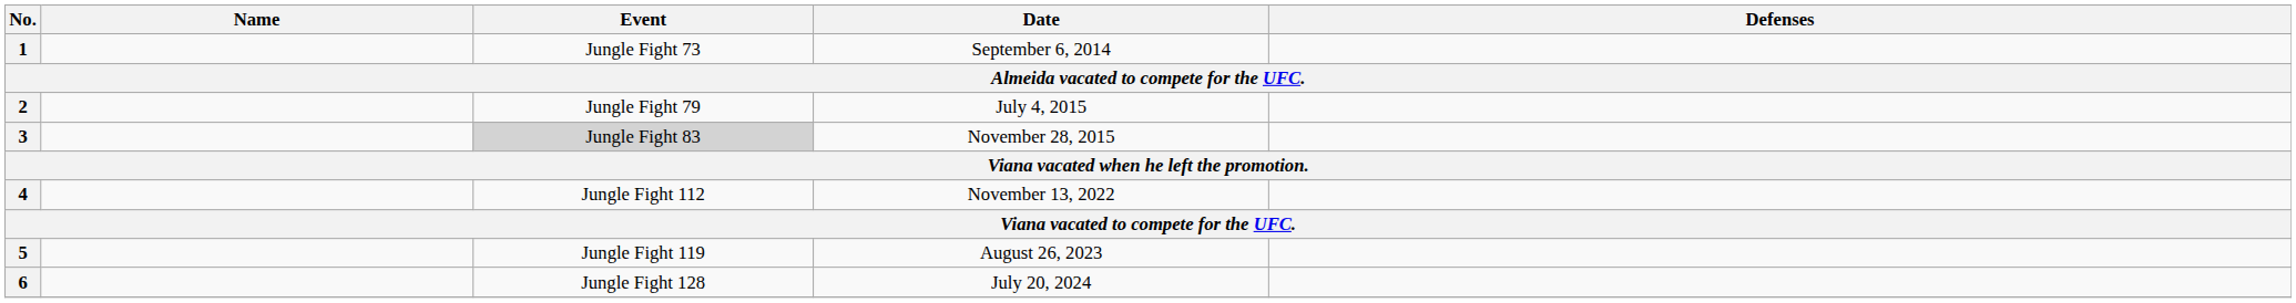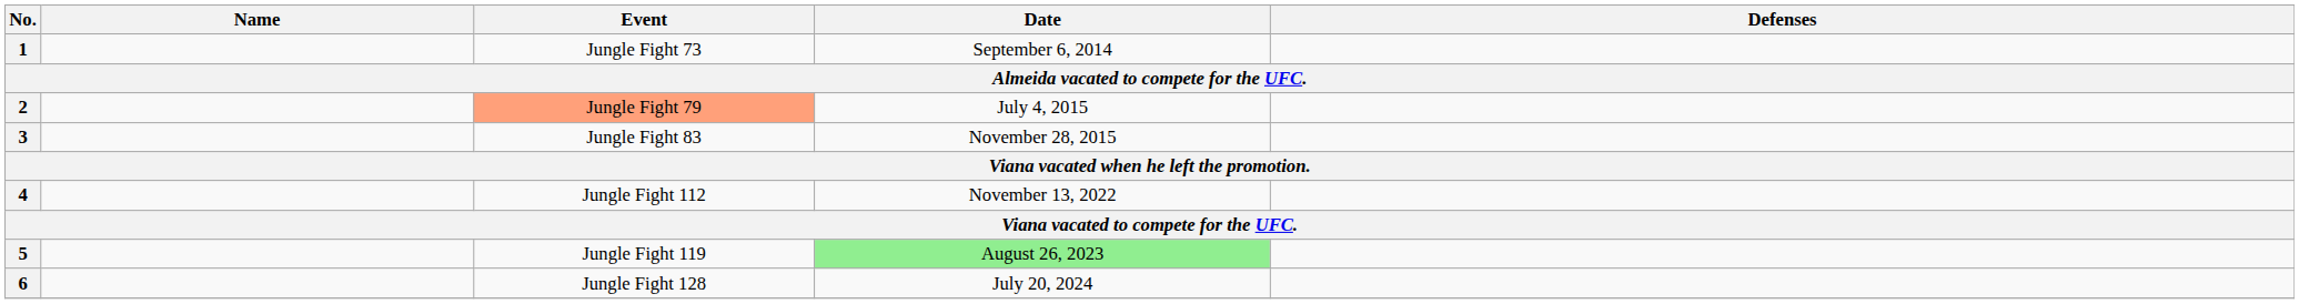2 | Event: no background -> lightsalmon background
3 | Event: lightgrey background -> no background
5 | Date: no background -> lightgreen background
